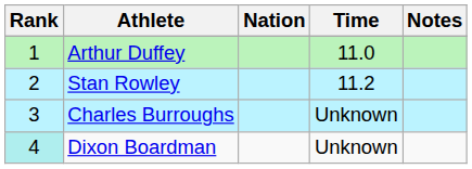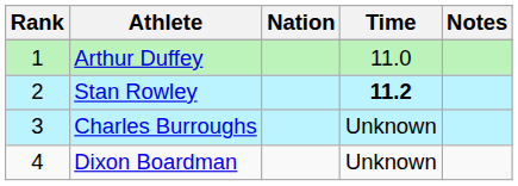Stan Rowley | Time: normal -> bold
Dixon Boardman | Rank: paleturquoise background -> no background
